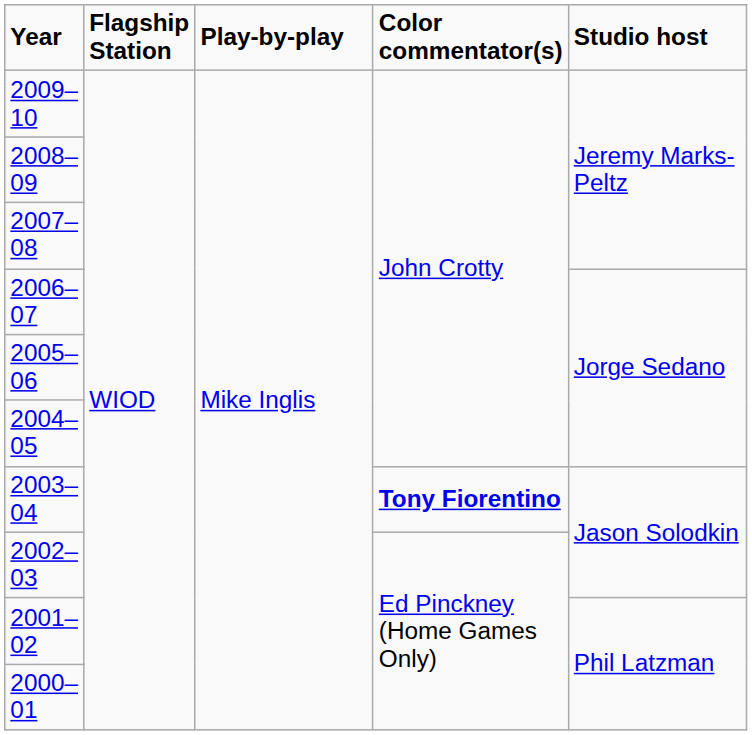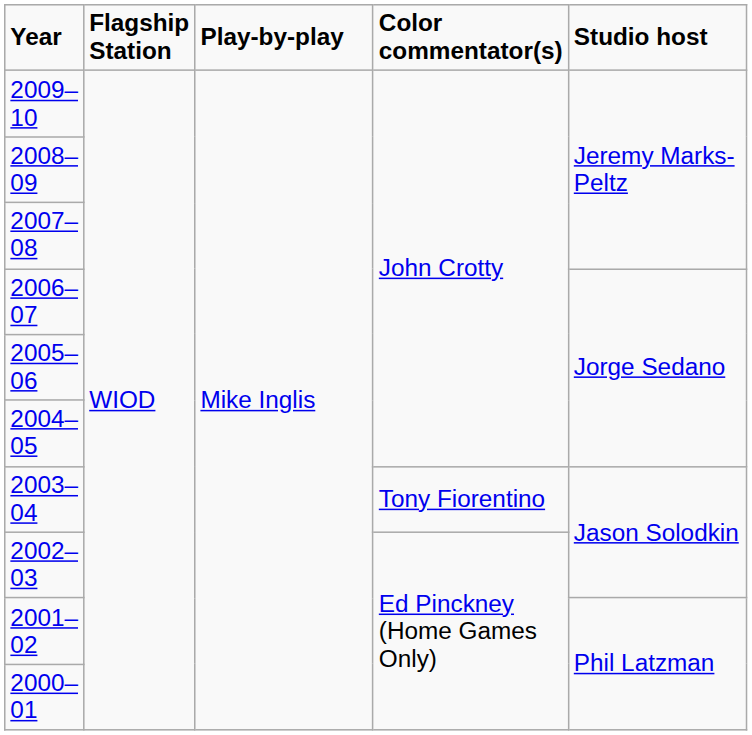2003–04 | Color commentator(s): bold -> normal
